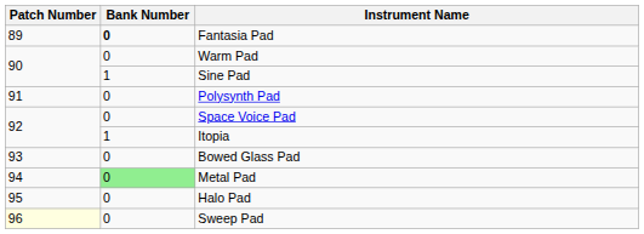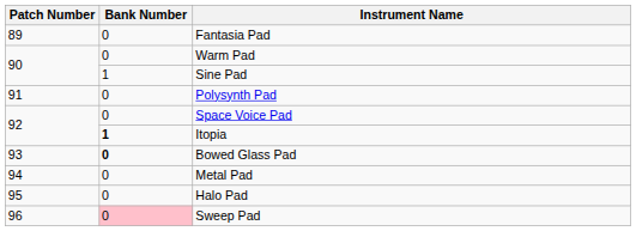Fantasia Pad | Bank Number: bold -> normal
Itopia | Bank Number: normal -> bold
Bowed Glass Pad | Bank Number: normal -> bold
Metal Pad | Bank Number: lightgreen background -> no background
Sweep Pad | Patch Number: lightyellow background -> no background
Sweep Pad | Bank Number: no background -> pink background
